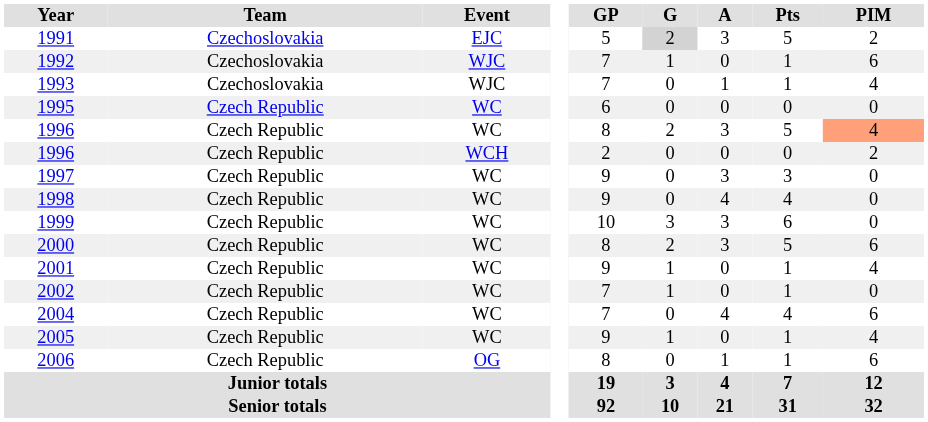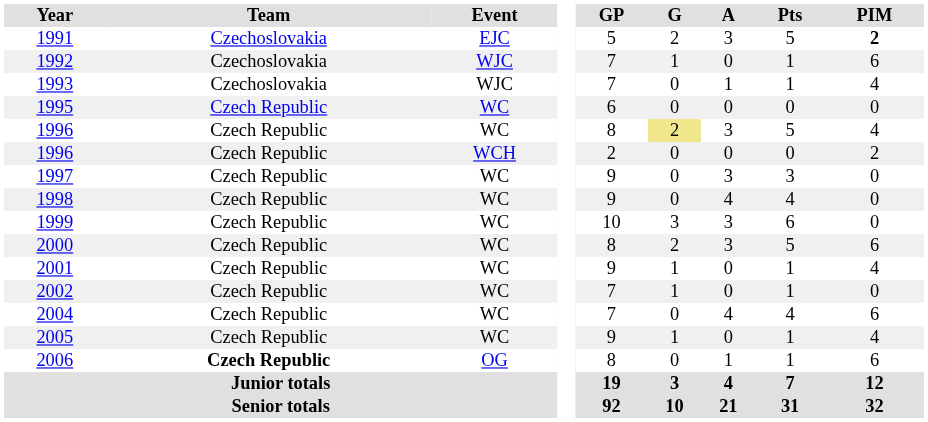1991 | G: lightgrey background -> no background
1991 | PIM: normal -> bold
1996 / WC | G: no background -> khaki background
1996 / WC | PIM: lightsalmon background -> no background
2006 | Team: normal -> bold
